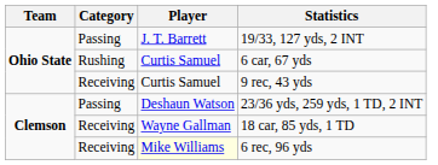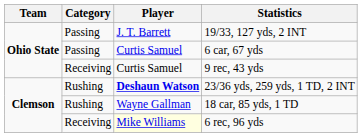6 car, 67 yds | Category: Rushing -> Passing
23/36 yds, 259 yds, 1 TD, 2 INT | Category: Passing -> Rushing
23/36 yds, 259 yds, 1 TD, 2 INT | Player: normal -> bold
18 car, 85 yds, 1 TD | Category: Receiving -> Rushing
